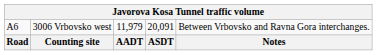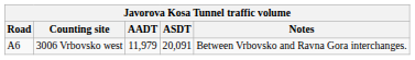rows swapped: Road <-> A6
